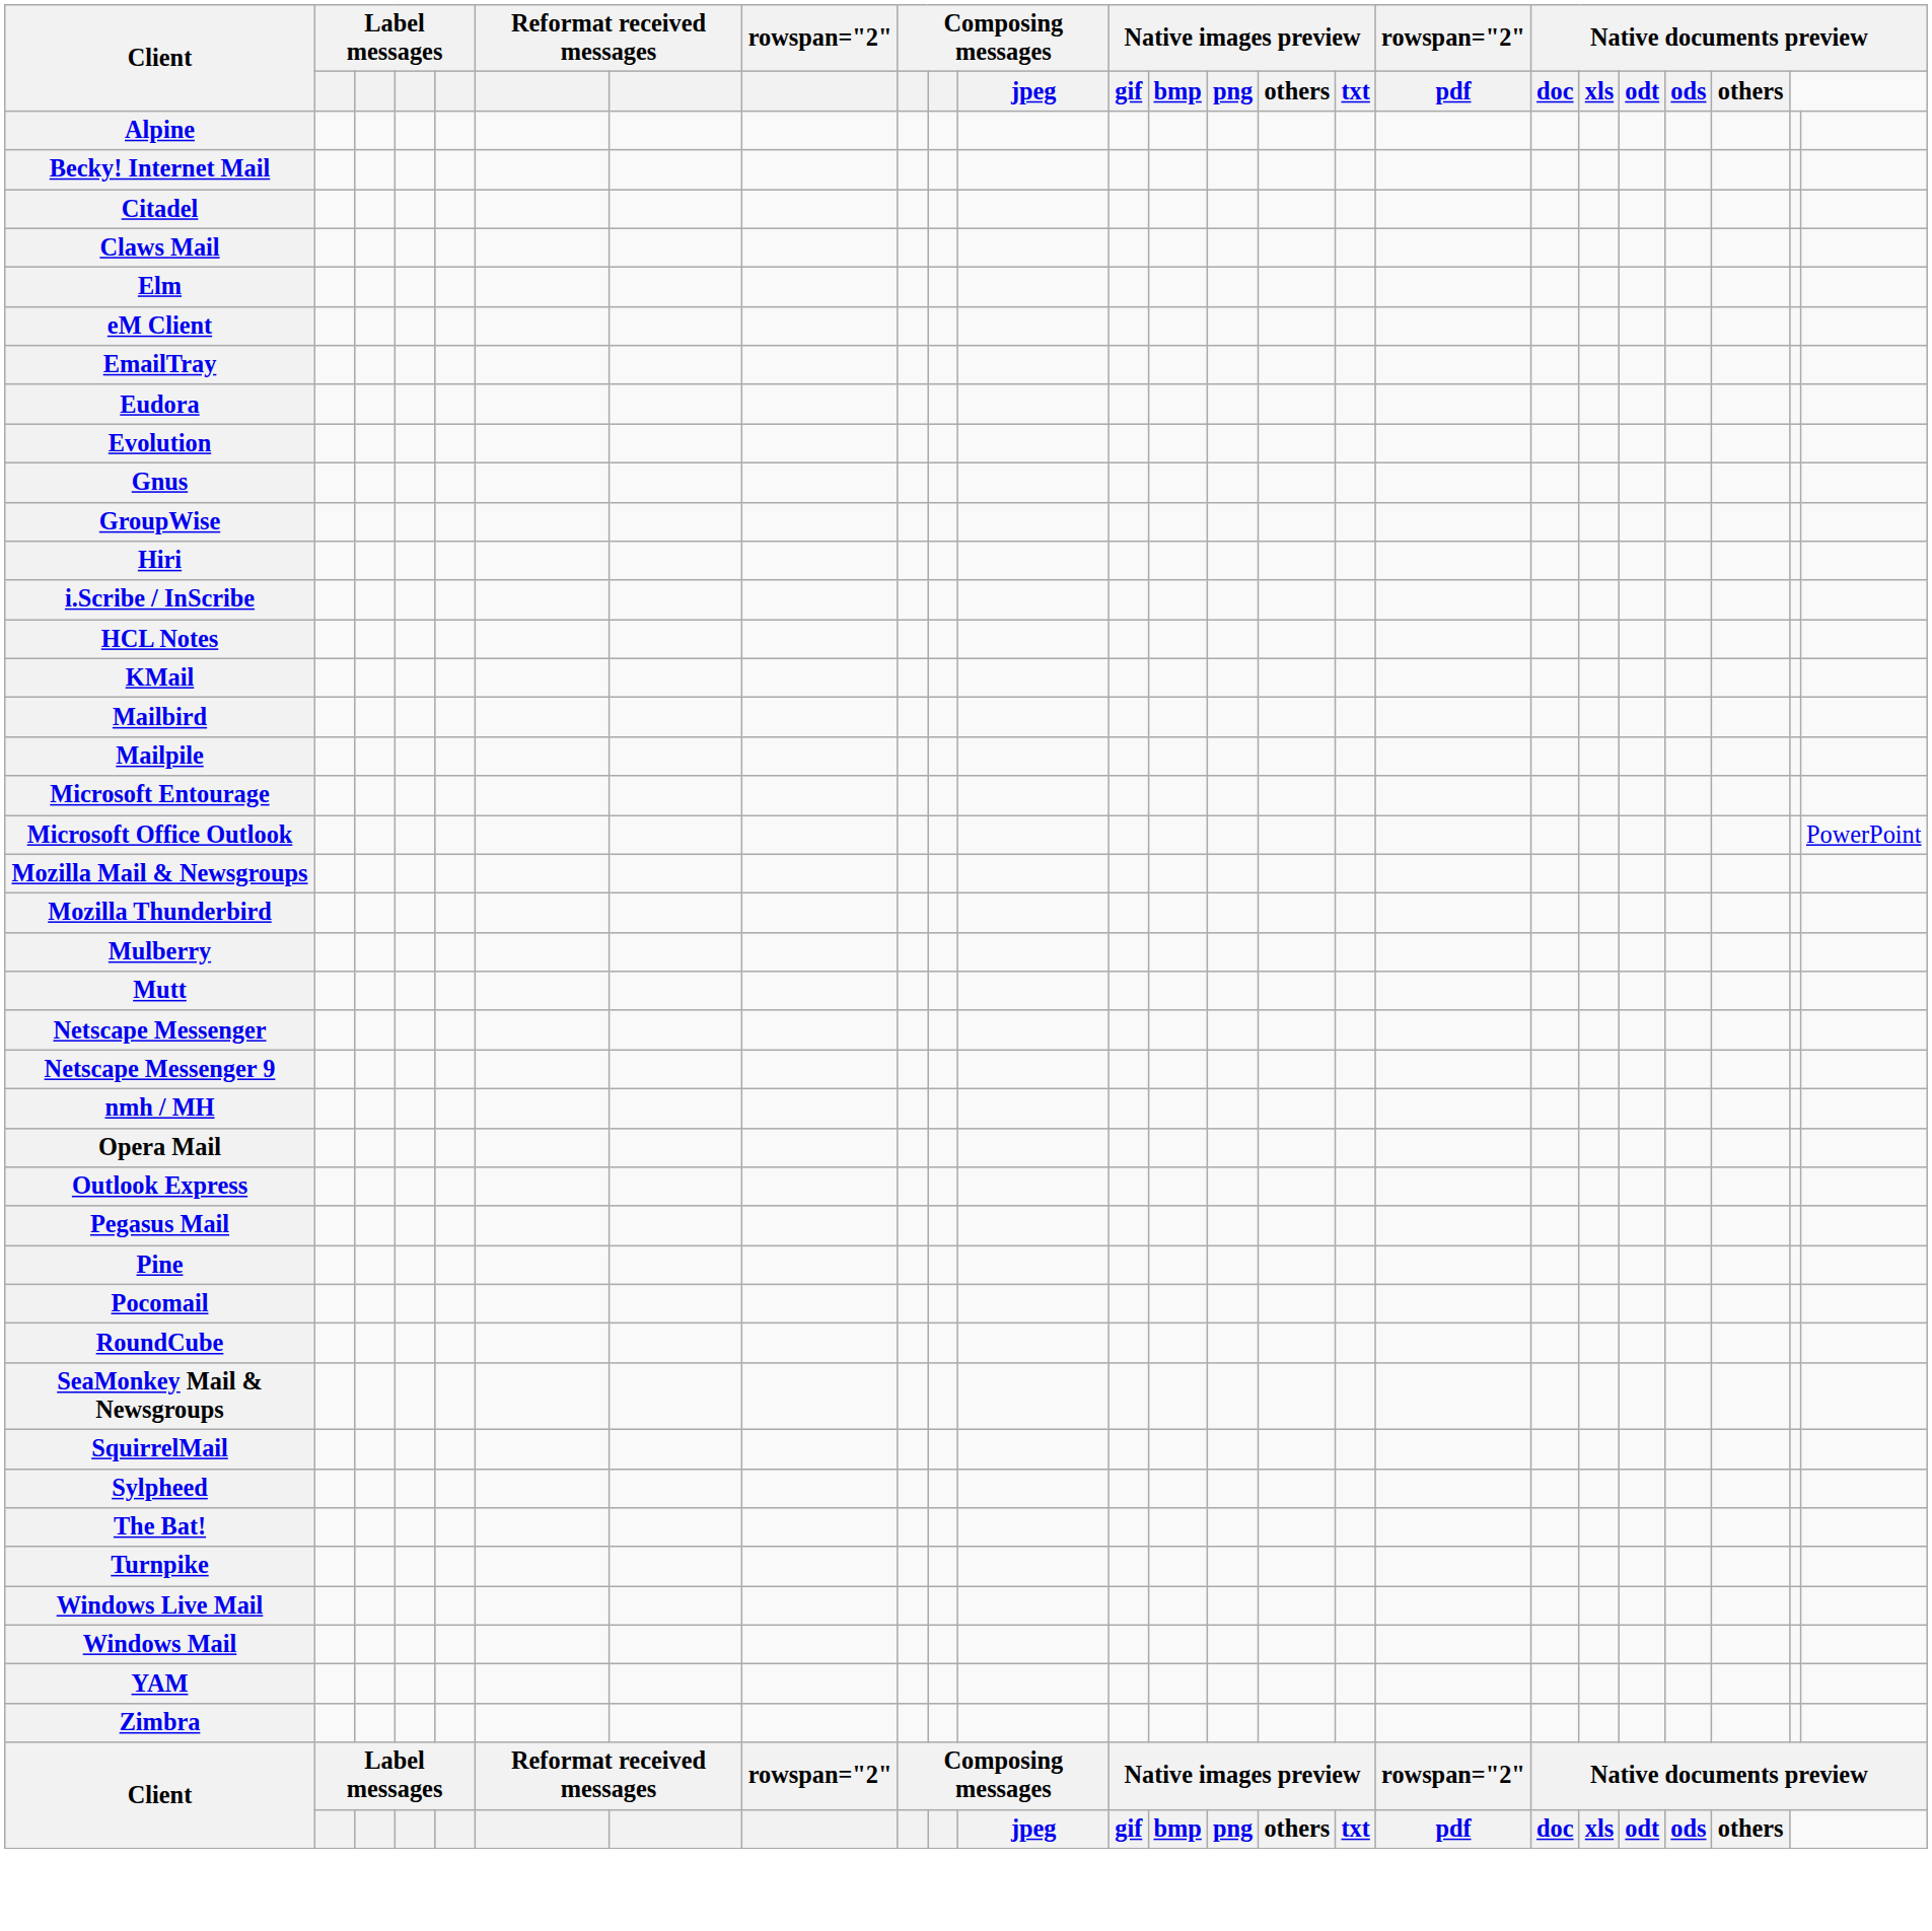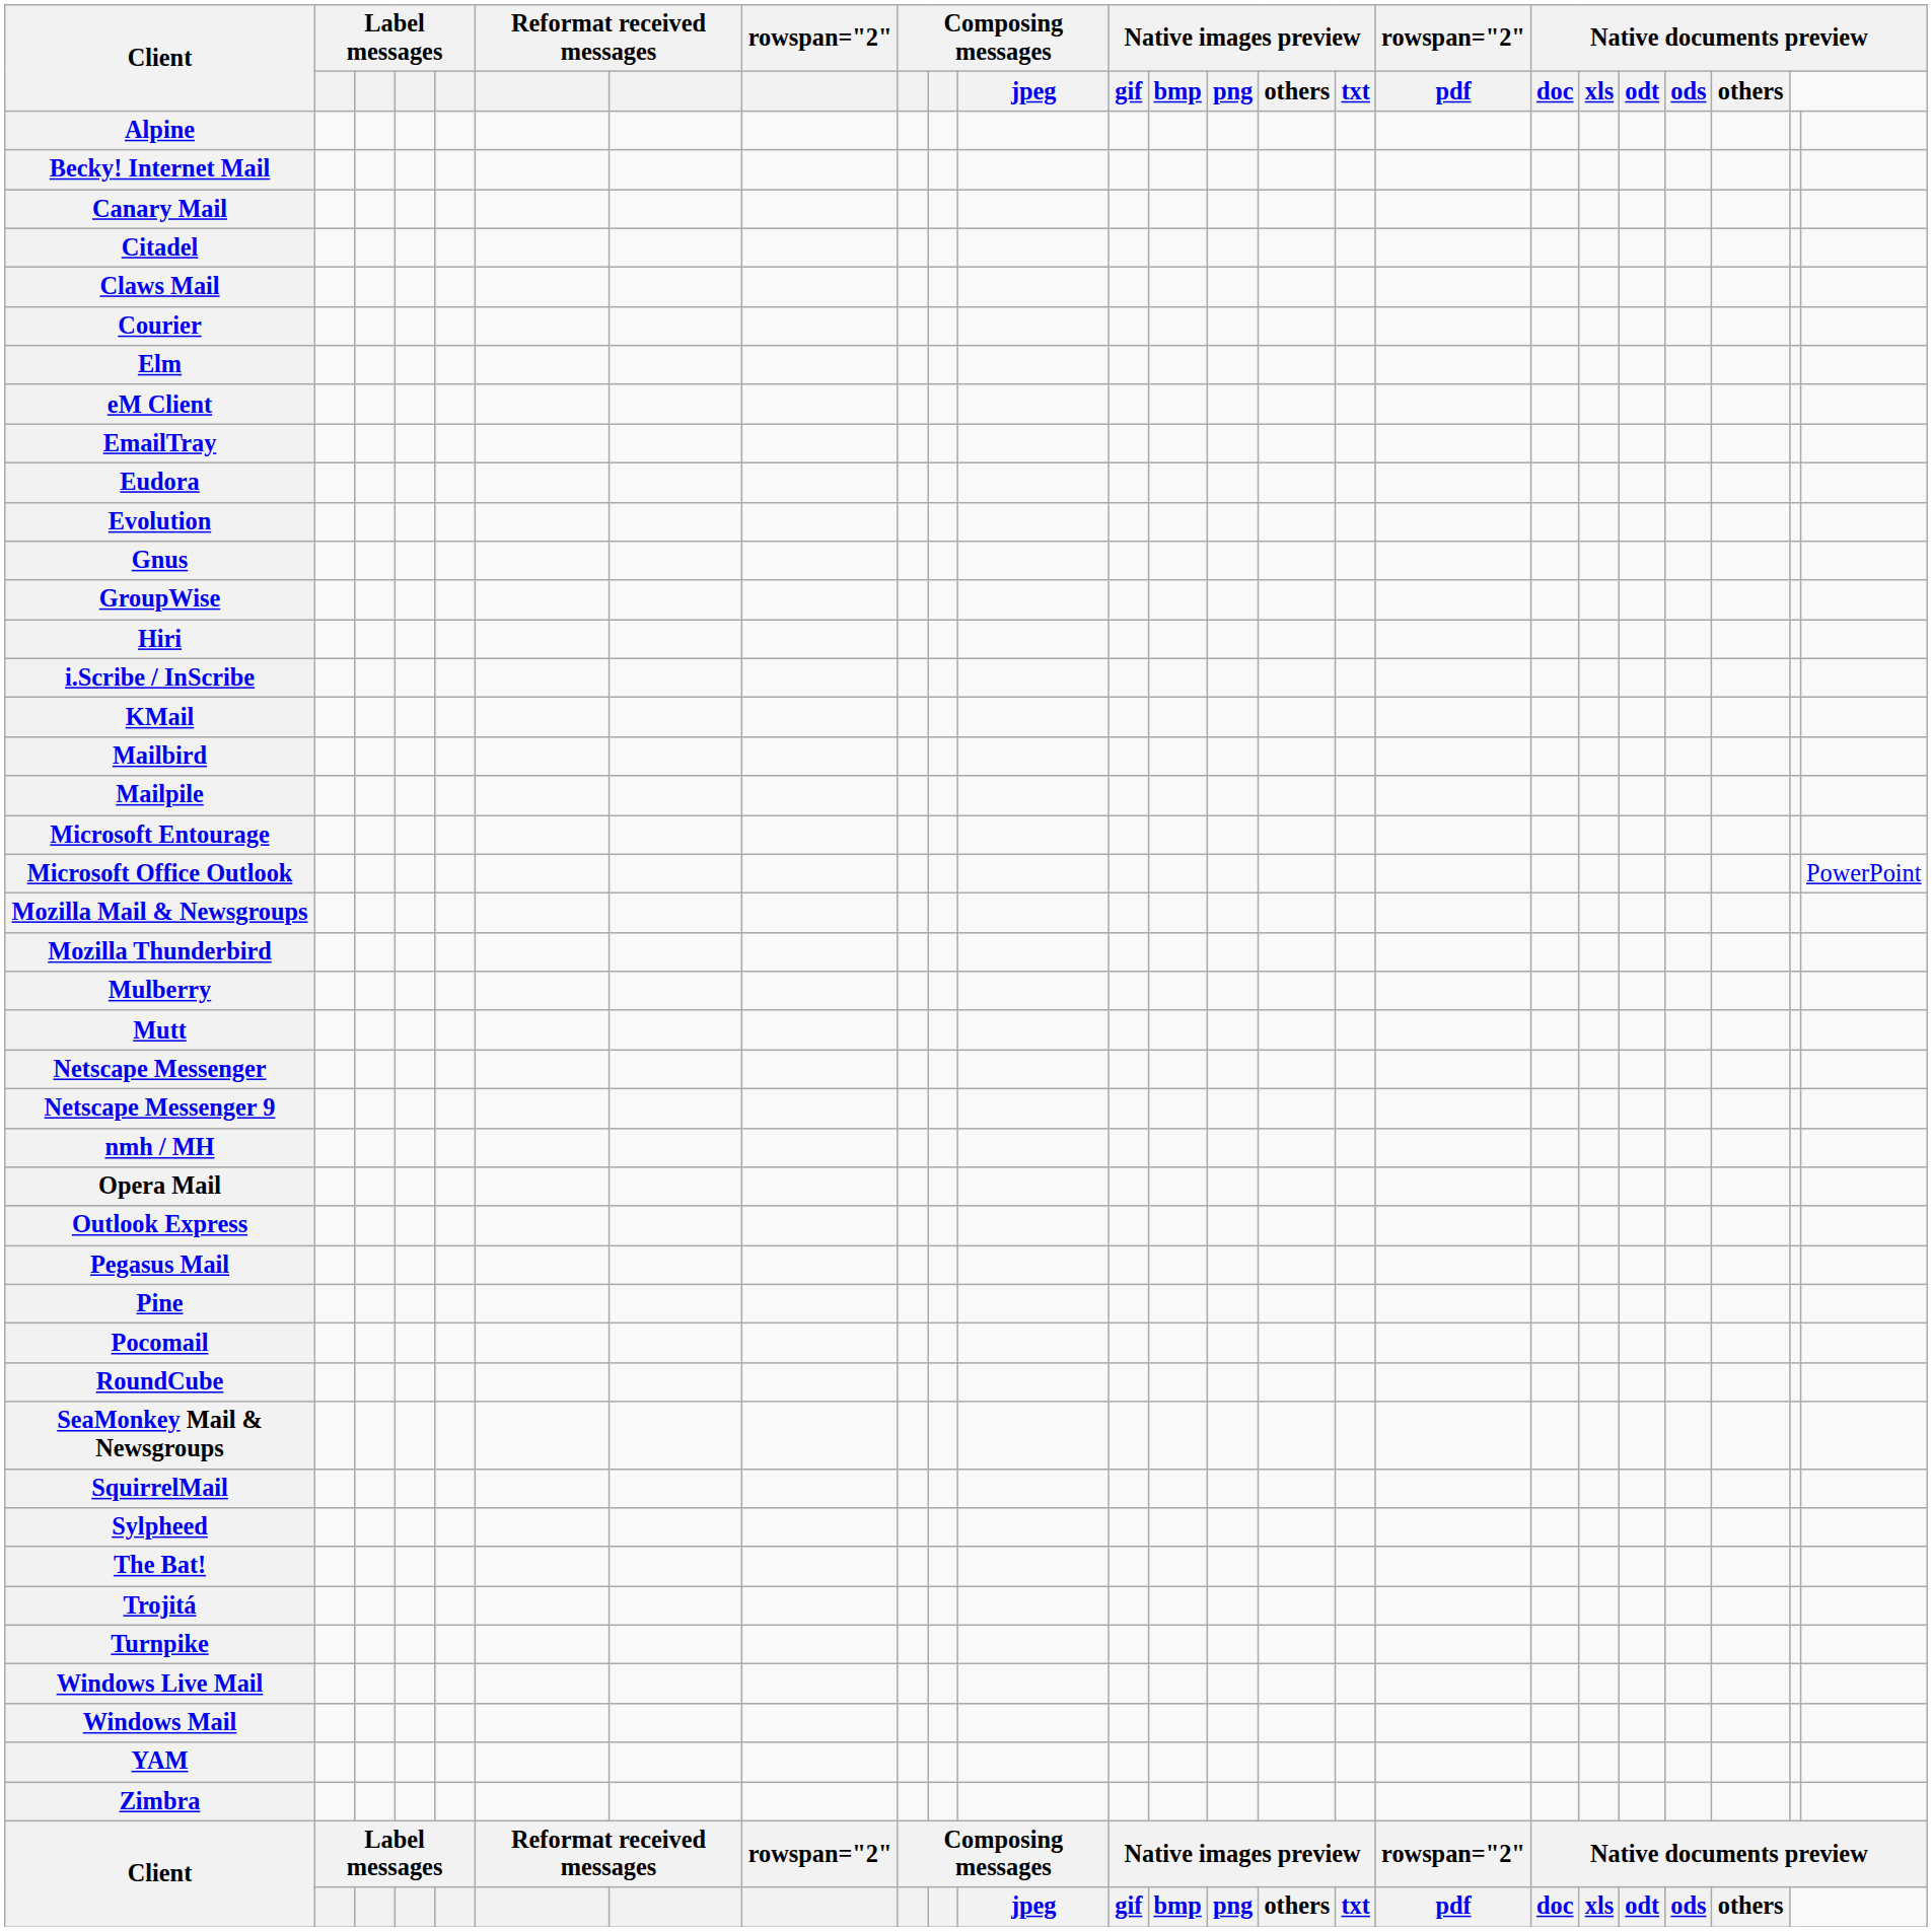+ row: Canary Mail
+ row: Courier
- row: HCL Notes
+ row: Trojitá
